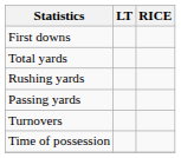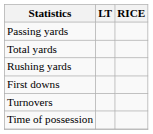rows swapped: First downs <-> Passing yards
